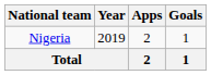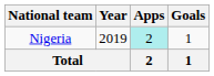Nigeria | Apps: no background -> paleturquoise background
